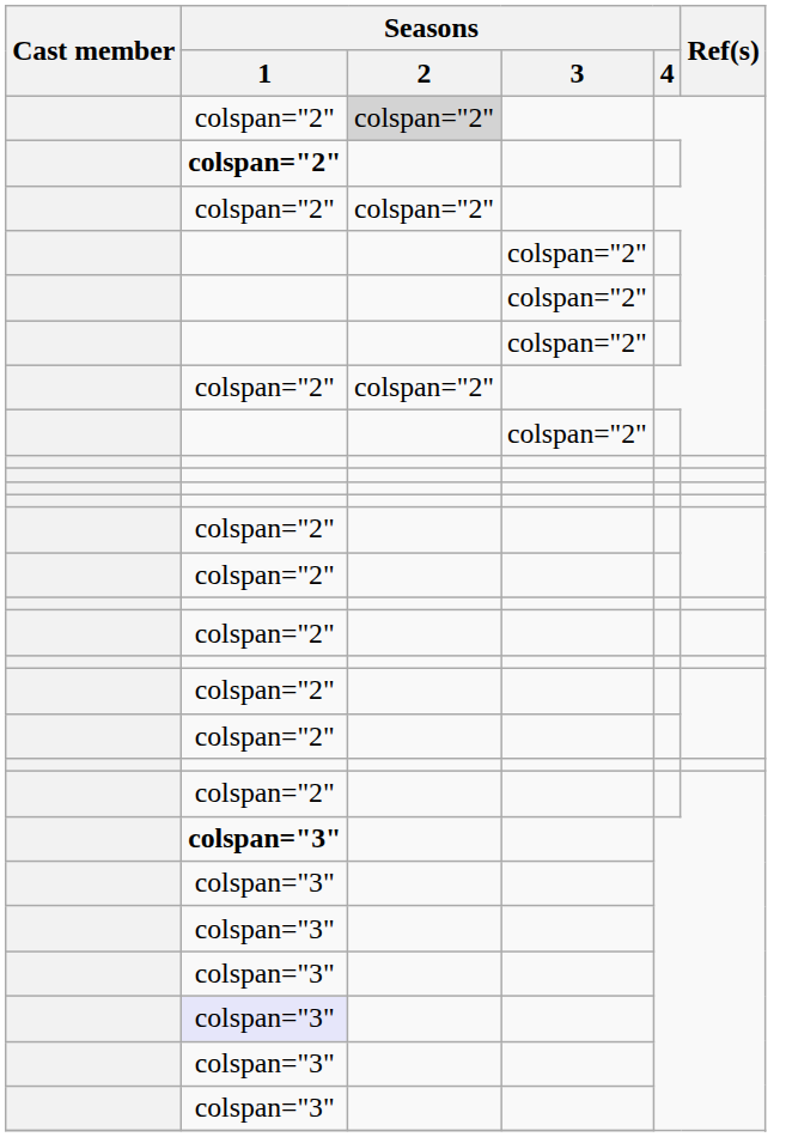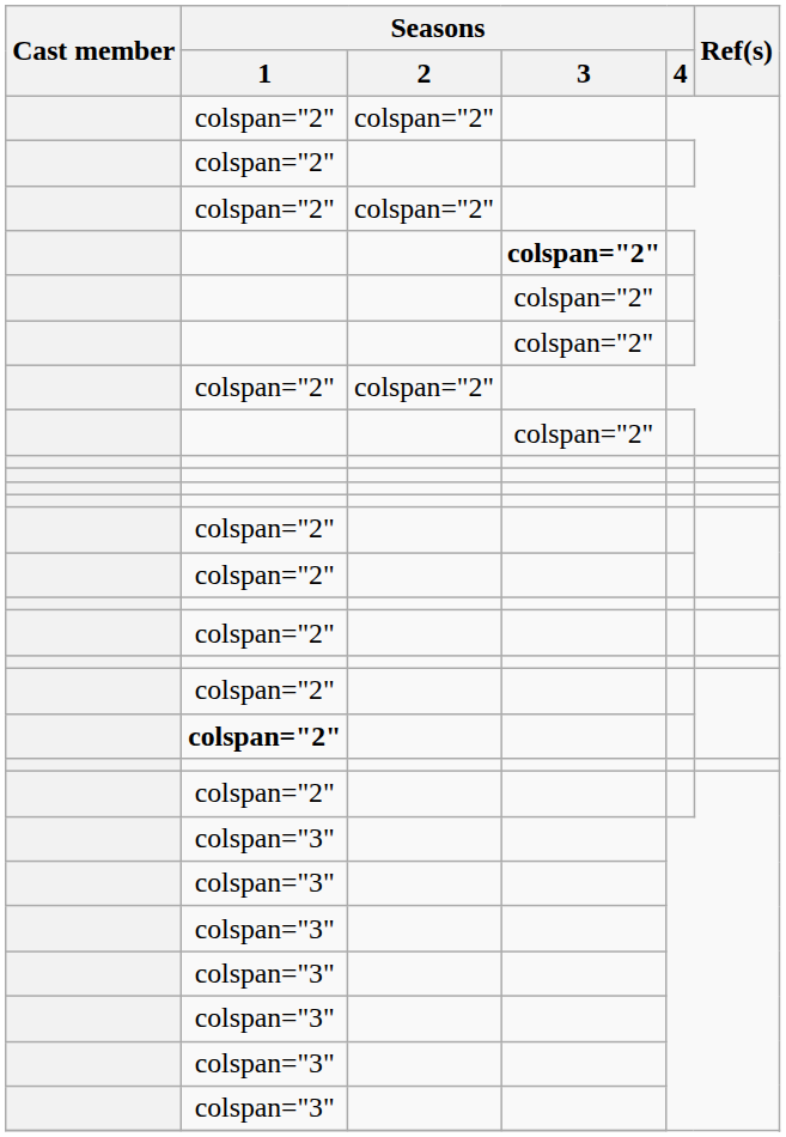row 3 | Seasons / 2: lightgrey background -> no background
row 4 | Seasons / 1: bold -> normal
row 6 | Seasons / 3: normal -> bold
row 21 | Seasons / 1: normal -> bold
row 24 | Seasons / 1: bold -> normal
row 28 | Seasons / 1: lavender background -> no background
